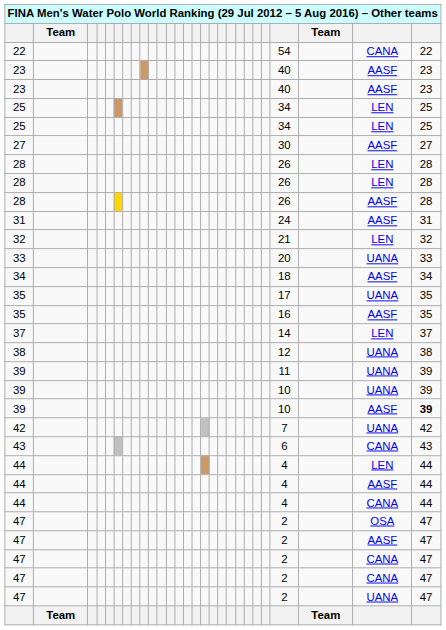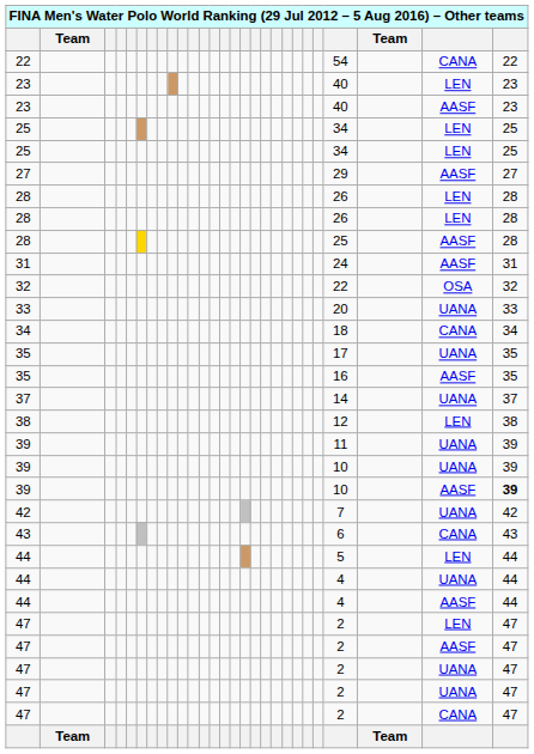row 4 | column 26: AASF -> LEN
row 8 | column 24: 30 -> 29
row 11 | column 24: 26 -> 25
row 13 | column 24: 21 -> 22
row 13 | column 26: LEN -> OSA
row 15 | column 26: AASF -> CANA
row 18 | column 26: LEN -> UANA
row 19 | column 26: UANA -> LEN
row 25 | column 24: 4 -> 5
row 26 | column 26: AASF -> UANA
row 27 | column 26: CANA -> AASF
row 28 | column 26: OSA -> LEN
row 30 | column 26: CANA -> UANA
row 31 | column 26: CANA -> UANA
row 32 | column 26: UANA -> CANA
